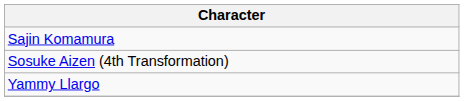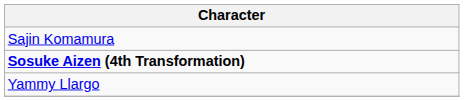row 3 | column 1: normal -> bold
